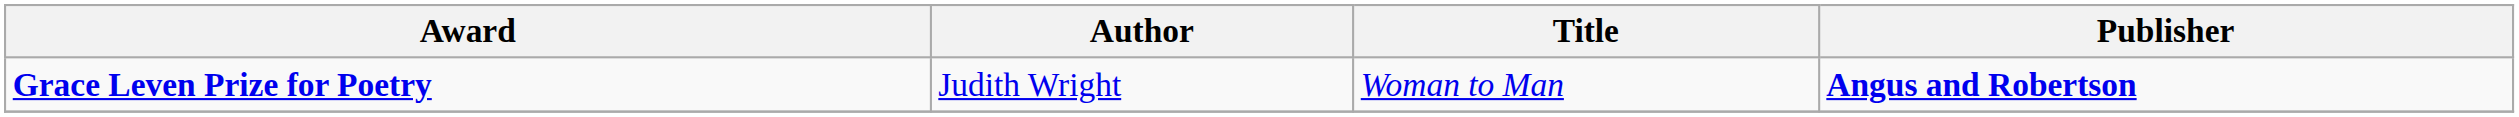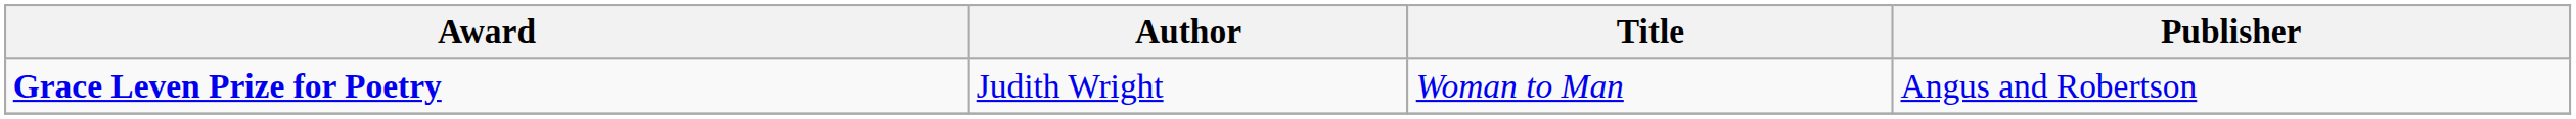Grace Leven Prize for Poetry | Publisher: bold -> normal
